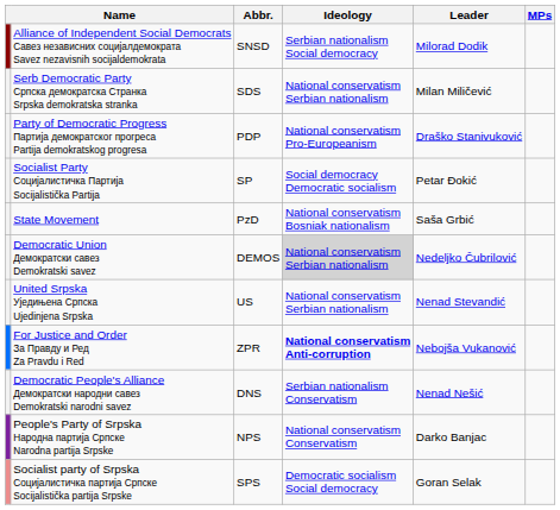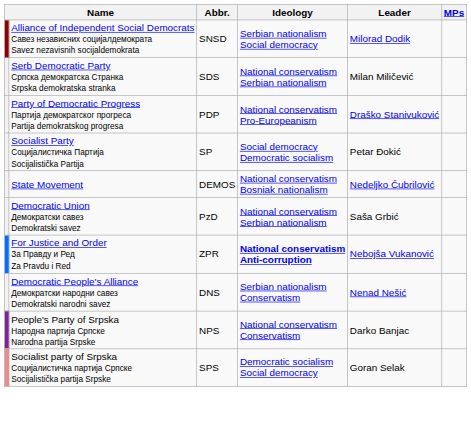State Movement | Abbr.: PzD -> DEMOS
State Movement | Leader: Saša Grbić -> Nedeljko Čubrilović
Democratic Union Демократски савез Demokratski savez | Abbr.: DEMOS -> PzD
Democratic Union Демократски савез Demokratski savez | Ideology: lightgrey background -> no background
Democratic Union Демократски савез Demokratski savez | Leader: Nedeljko Čubrilović -> Saša Grbić
- row: United Srpska Уједињена Српска Ujedinjena Srpska | US | National conservatism Serbian nationalism | Nenad Stevandić
